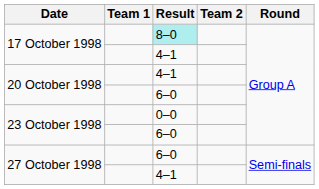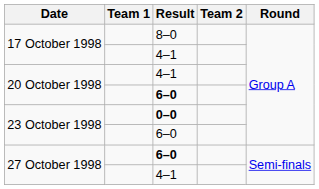17 October 1998 / 8–0 | Result: paleturquoise background -> no background
20 October 1998 / 6–0 | Result: normal -> bold
23 October 1998 / 0–0 | Result: normal -> bold
27 October 1998 / 6–0 | Result: normal -> bold
